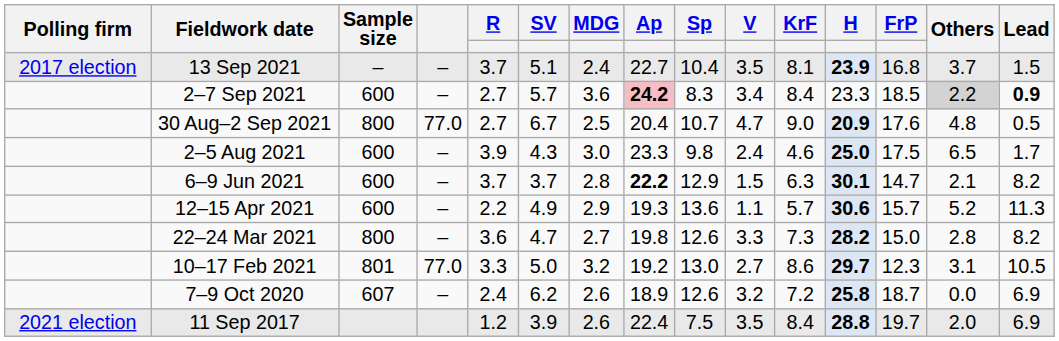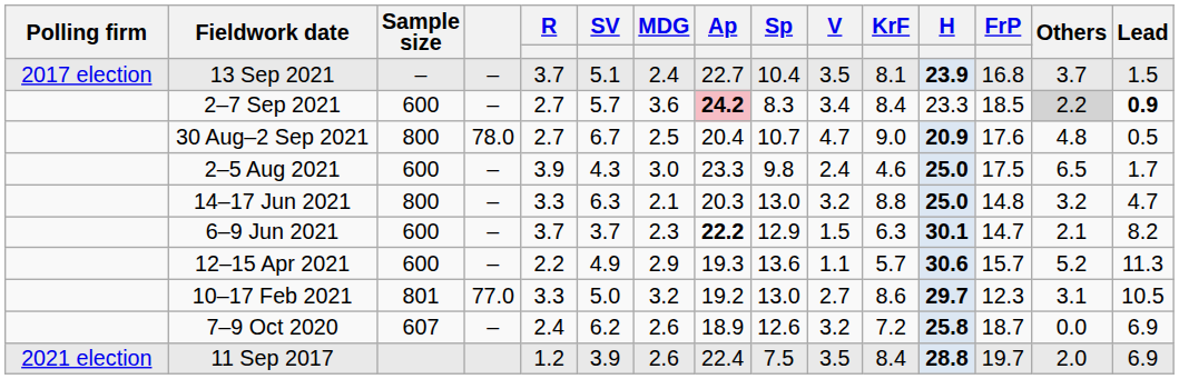30 Aug–2 Sep 2021 | column 4: 77.0 -> 78.0
+ row: 14–17 Jun 2021 | 800 | – | 3.3 | 6.3 | 2.1 | 20.3 | 13.0 | 3.2 | 8.8 | 25.0 | 14.8 | 3.2 | 4.7
6–9 Jun 2021 | MDG: 2.8 -> 2.3
- row: 22–24 Mar 2021 | 800 | – | 3.6 | 4.7 | 2.7 | 19.8 | 12.6 | 3.3 | 7.3 | 28.2 | 15.0 | 2.8 | 8.2
